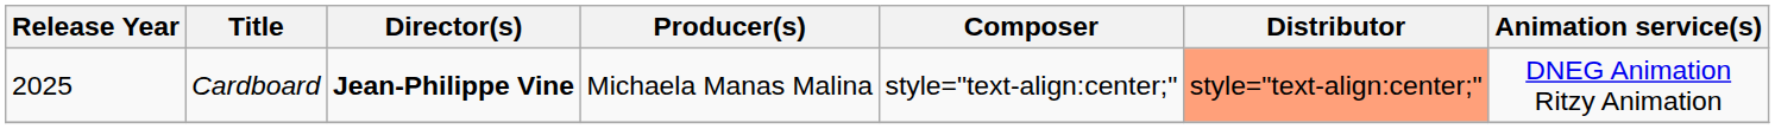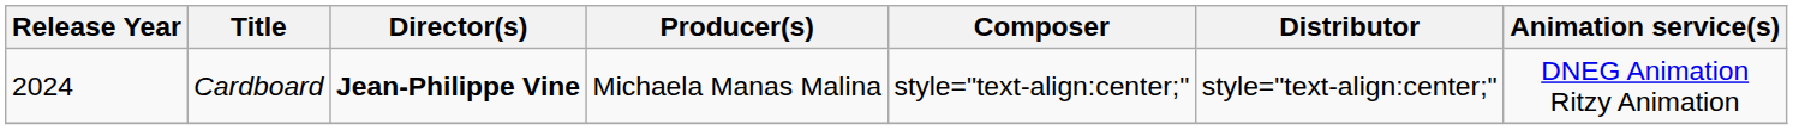Cardboard | Release Year: 2025 -> 2024
Cardboard | Distributor: lightsalmon background -> no background
